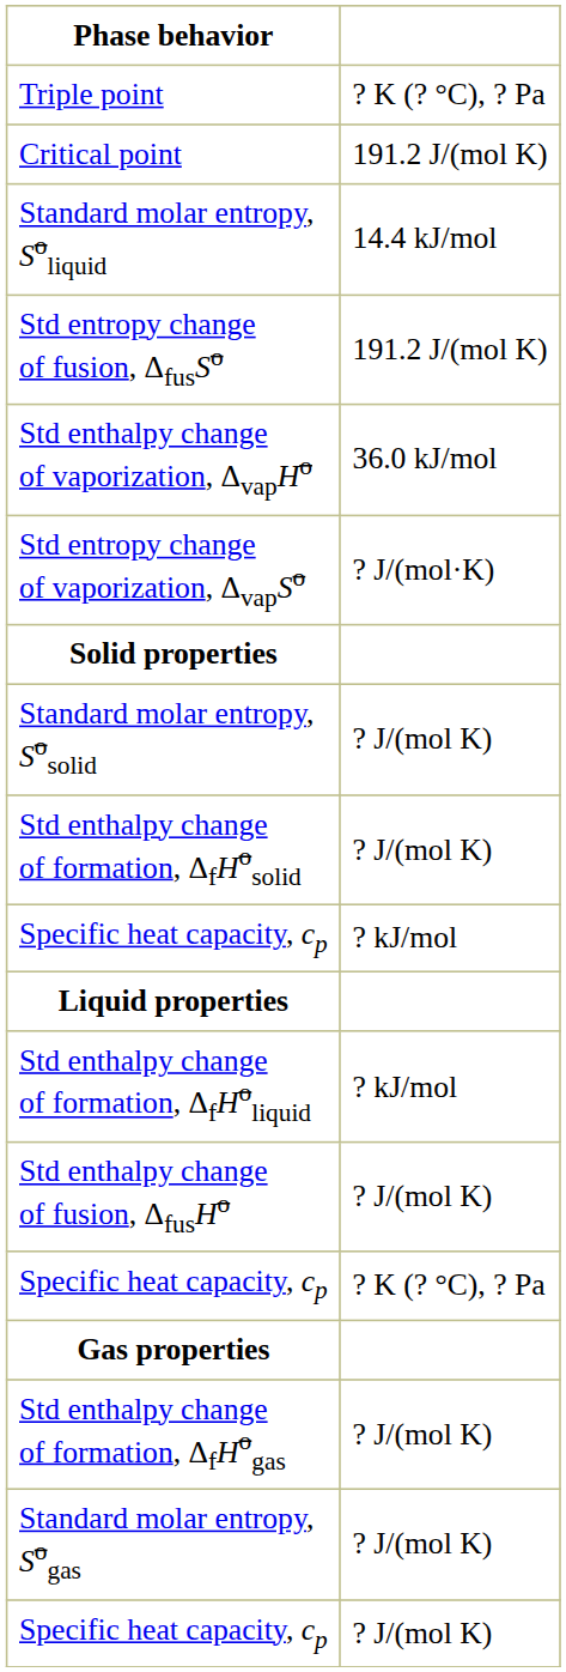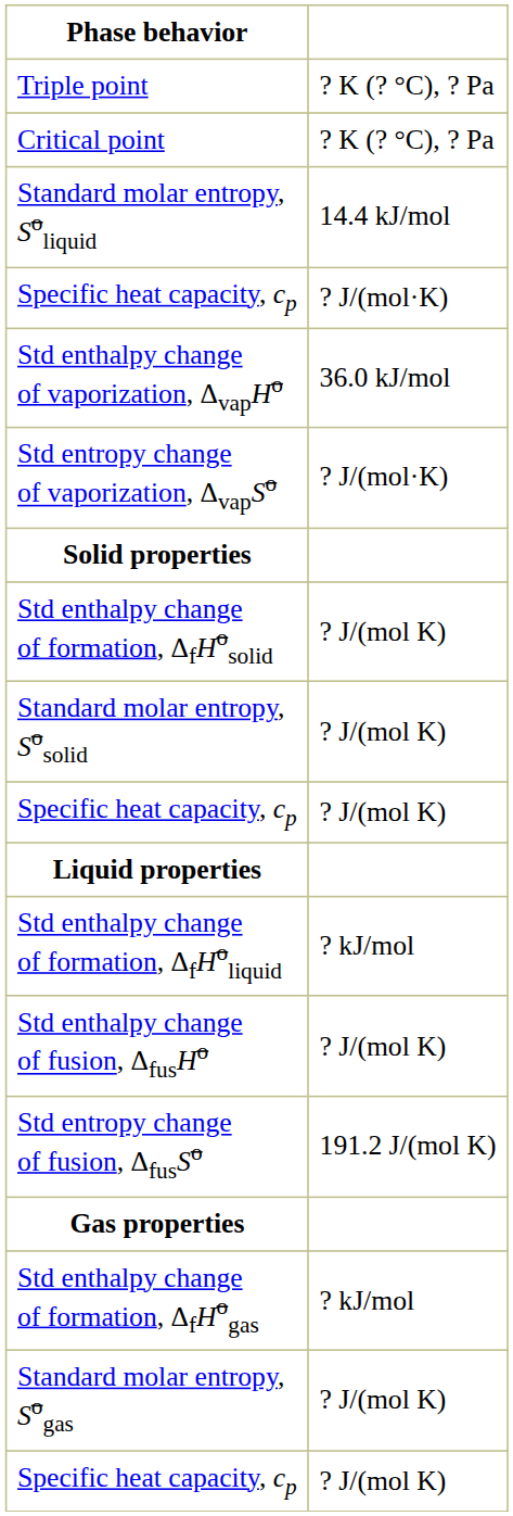row 3 | column 2: 191.2 J/(mol K) -> ? K (? °C), ? Pa
row 5 | Phase behavior: Std entropy change of fusion, ΔfusSo -> Specific heat capacity, cp
row 5 | column 2: 191.2 J/(mol K) -> ? J/(mol·K)
row 9 | Phase behavior: Standard molar entropy, Sosolid -> Std enthalpy change of formation, ΔfHosolid
row 10 | Phase behavior: Std enthalpy change of formation, ΔfHosolid -> Standard molar entropy, Sosolid
row 11 | column 2: ? kJ/mol -> ? J/(mol K)
row 15 | Phase behavior: Specific heat capacity, cp -> Std entropy change of fusion, ΔfusSo
row 15 | column 2: ? K (? °C), ? Pa -> 191.2 J/(mol K)
row 17 | column 2: ? J/(mol K) -> ? kJ/mol
